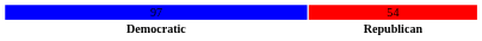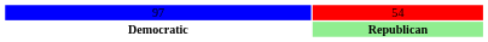Democratic | column 2: no background -> lightgreen background
